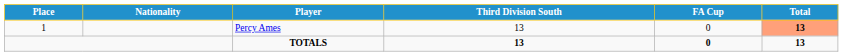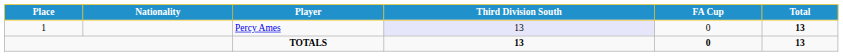Percy Ames | Third Division South: no background -> lavender background
Percy Ames | Total: lightsalmon background -> no background
